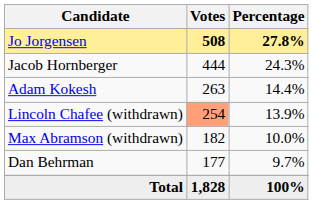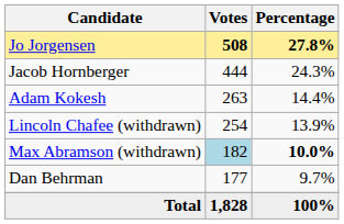Lincoln Chafee (withdrawn) | Votes: lightsalmon background -> no background
Max Abramson (withdrawn) | Votes: no background -> lightblue background
Max Abramson (withdrawn) | Percentage: normal -> bold
